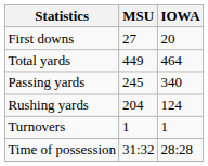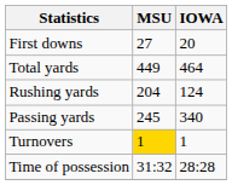rows swapped: Rushing yards <-> Passing yards
Turnovers | MSU: no background -> gold background
